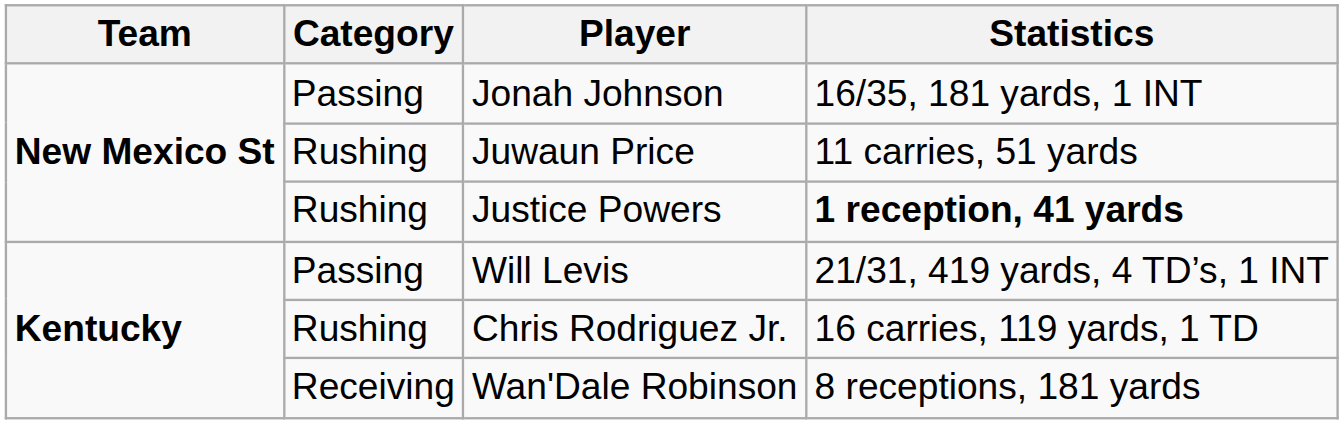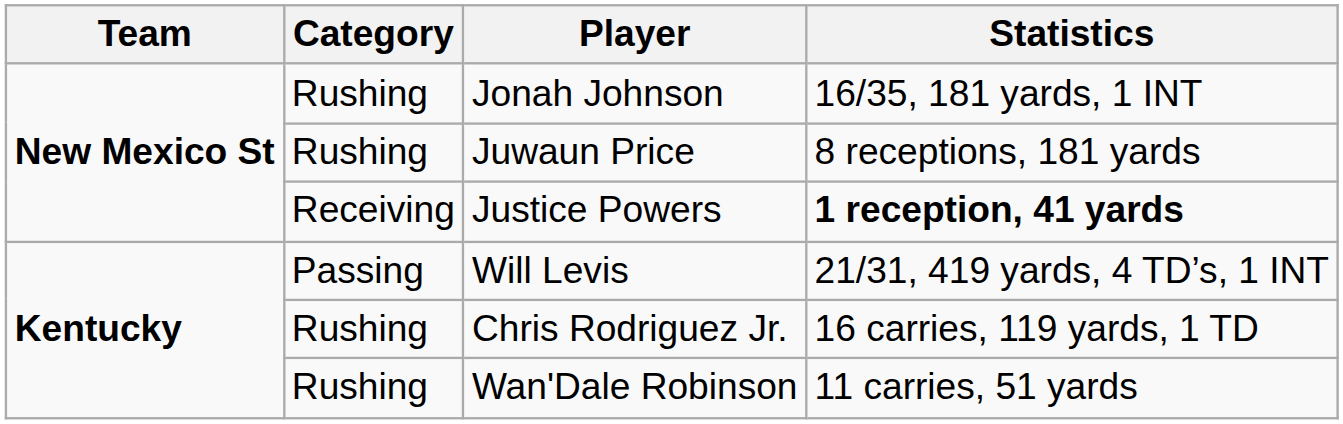Jonah Johnson | Category: Passing -> Rushing
Juwaun Price | Statistics: 11 carries, 51 yards -> 8 receptions, 181 yards
Justice Powers | Category: Rushing -> Receiving
Wan'Dale Robinson | Category: Receiving -> Rushing
Wan'Dale Robinson | Statistics: 8 receptions, 181 yards -> 11 carries, 51 yards
